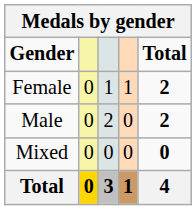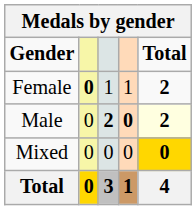Female | column 2: normal -> bold
Male | column 3: normal -> bold
Male | column 4: normal -> bold
Male | Total: no background -> lightyellow background
Mixed | Total: no background -> gold background
